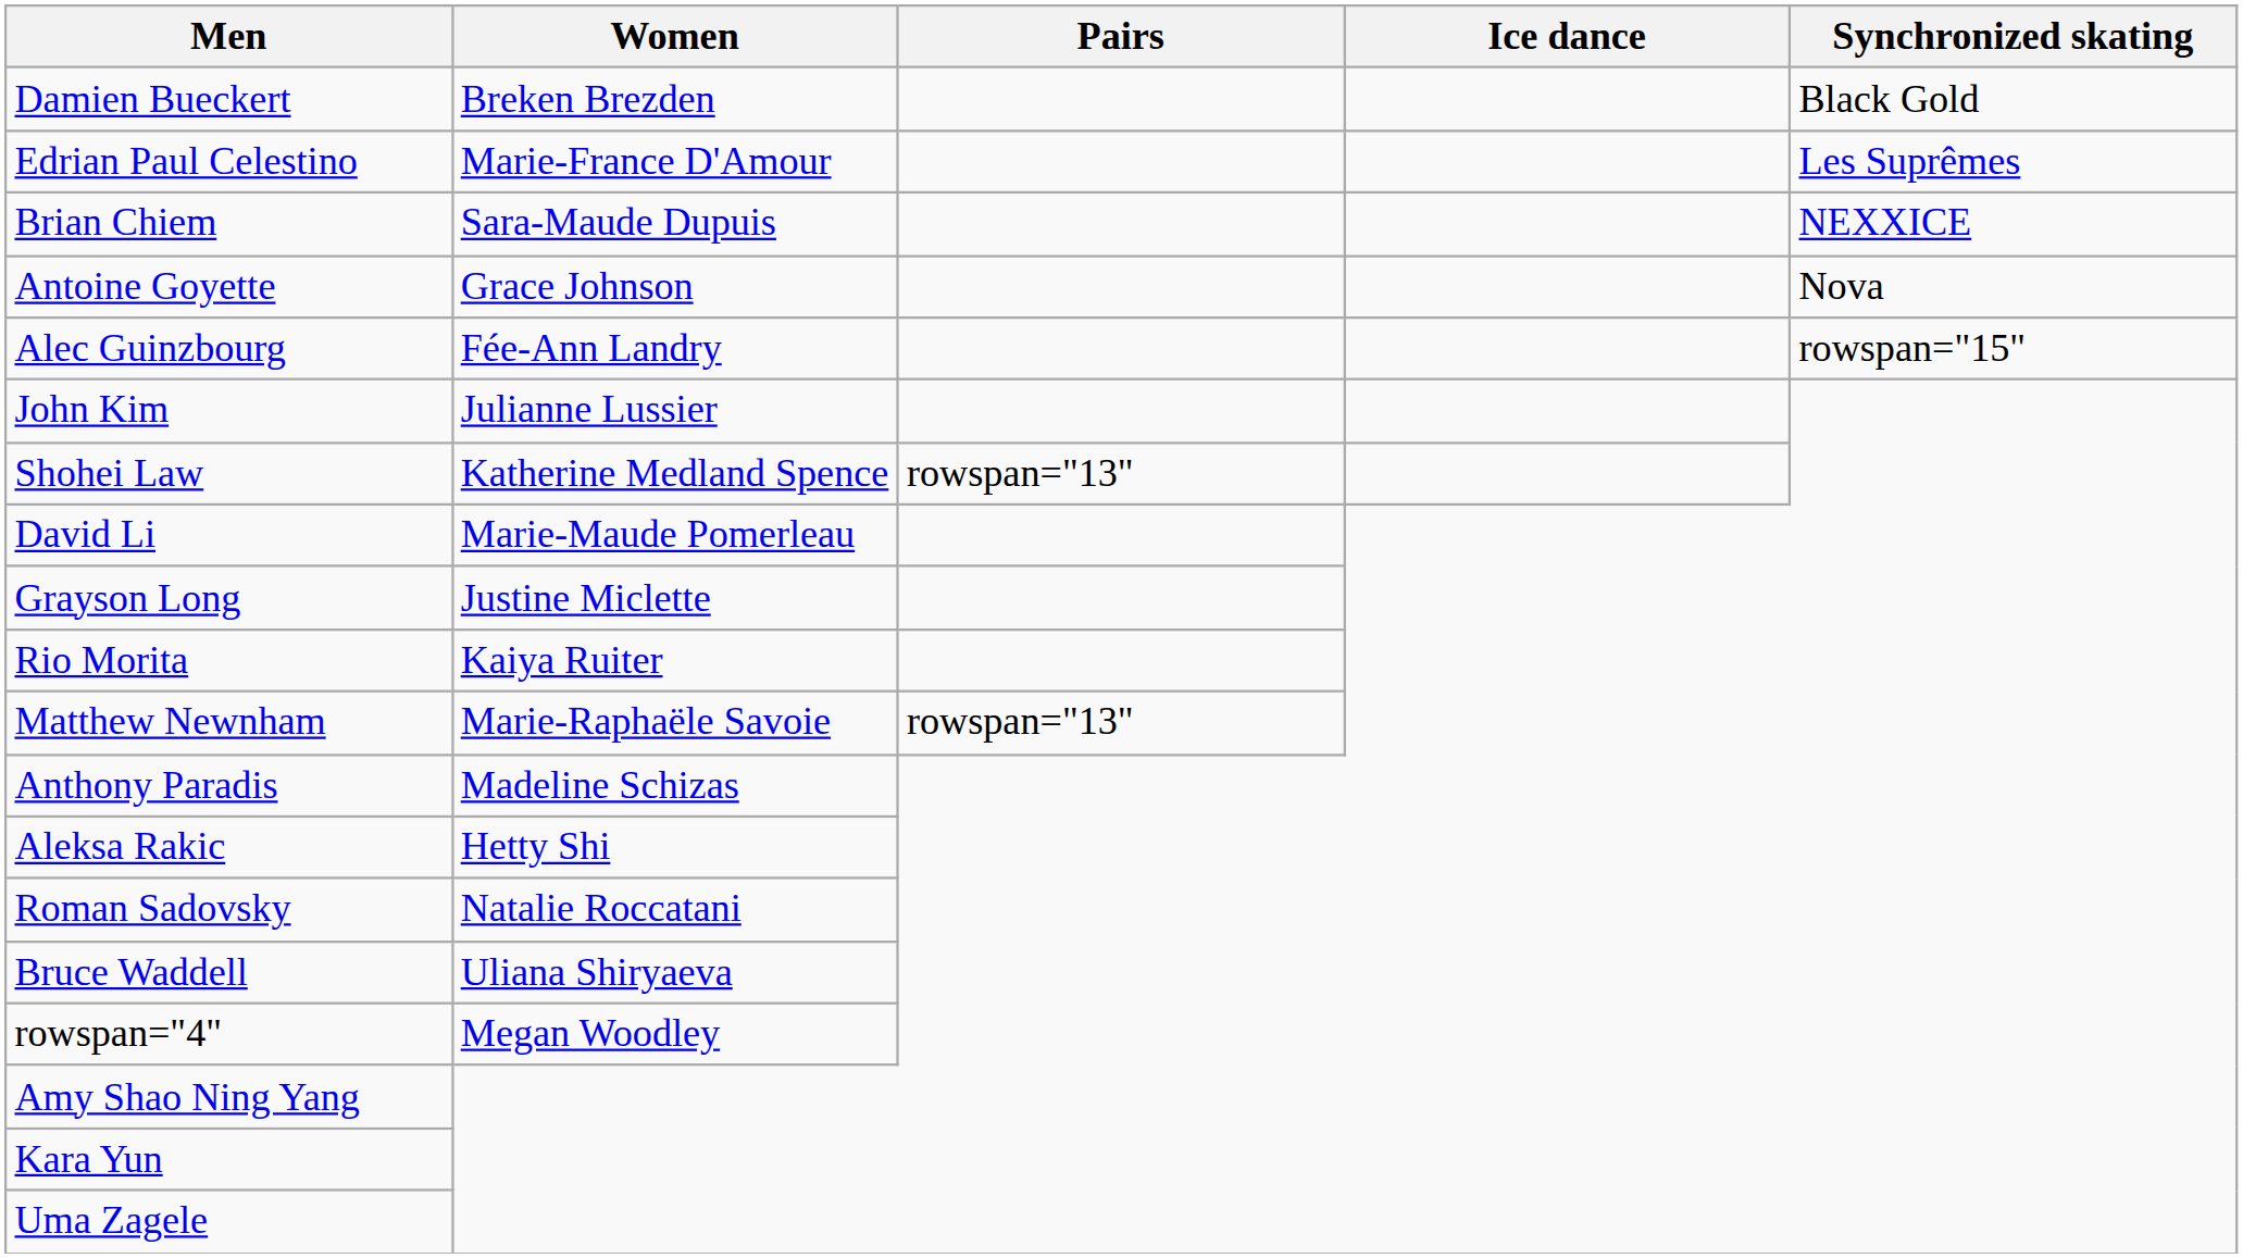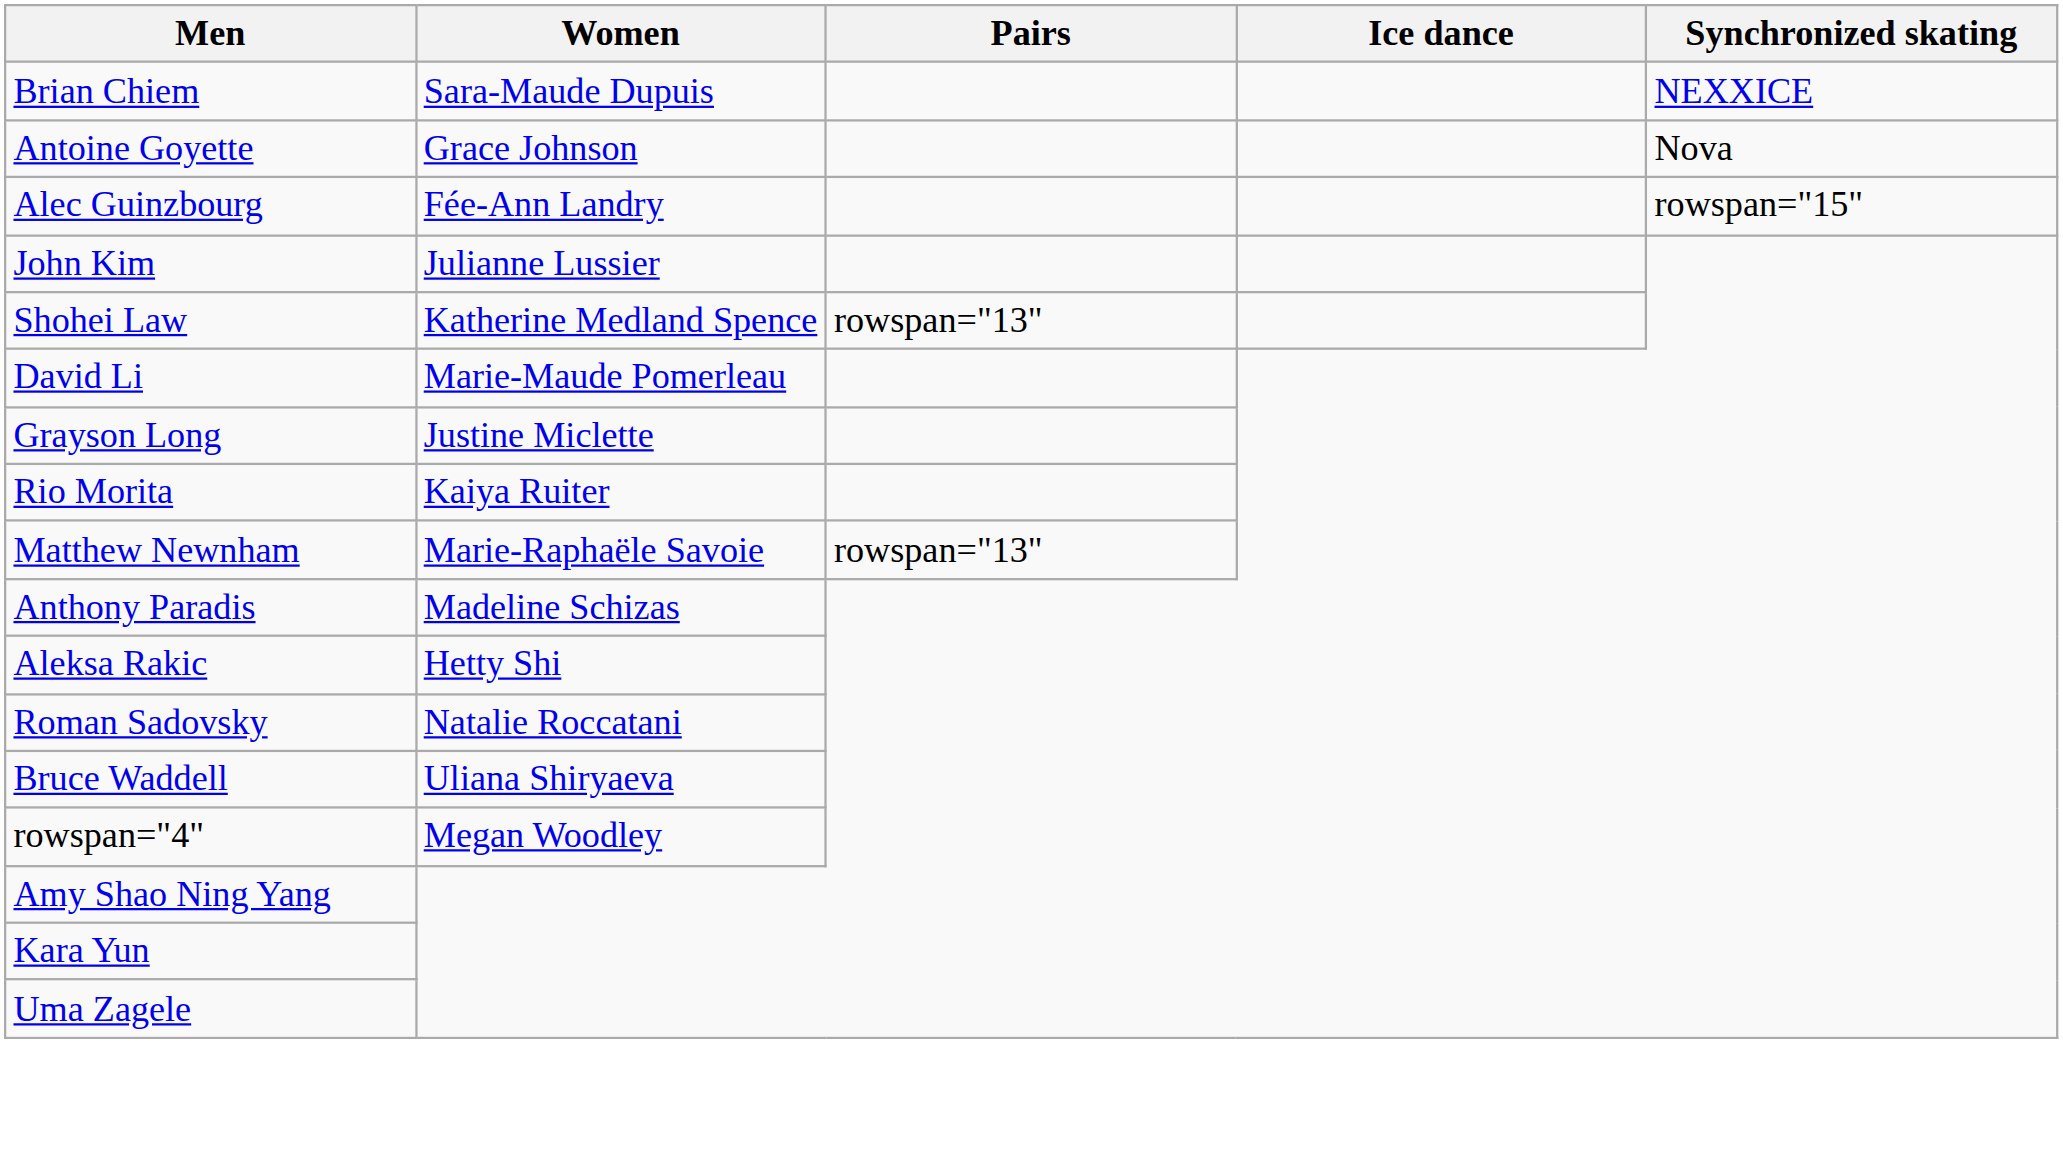- row: Damien Bueckert | Breken Brezden | Black Gold
- row: Edrian Paul Celestino | Marie-France D'Amour | Les Suprêmes
